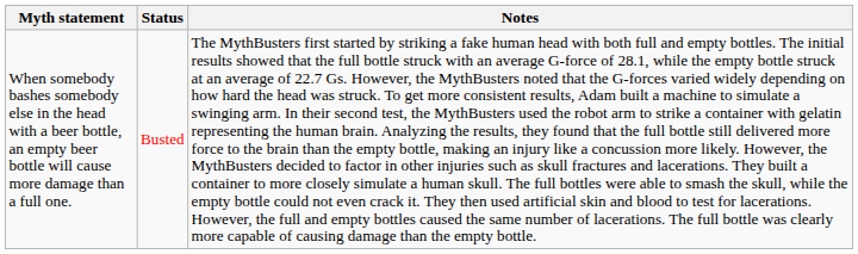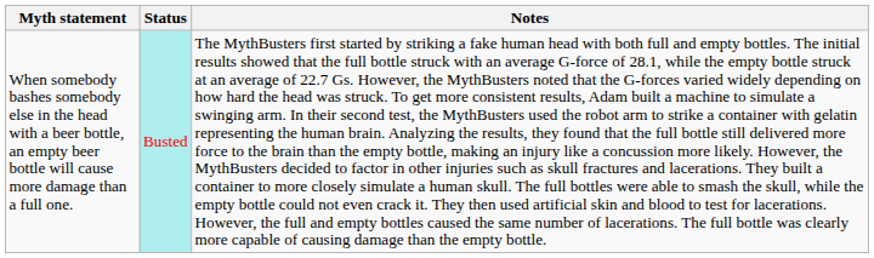row 2 | Status: no background -> paleturquoise background
